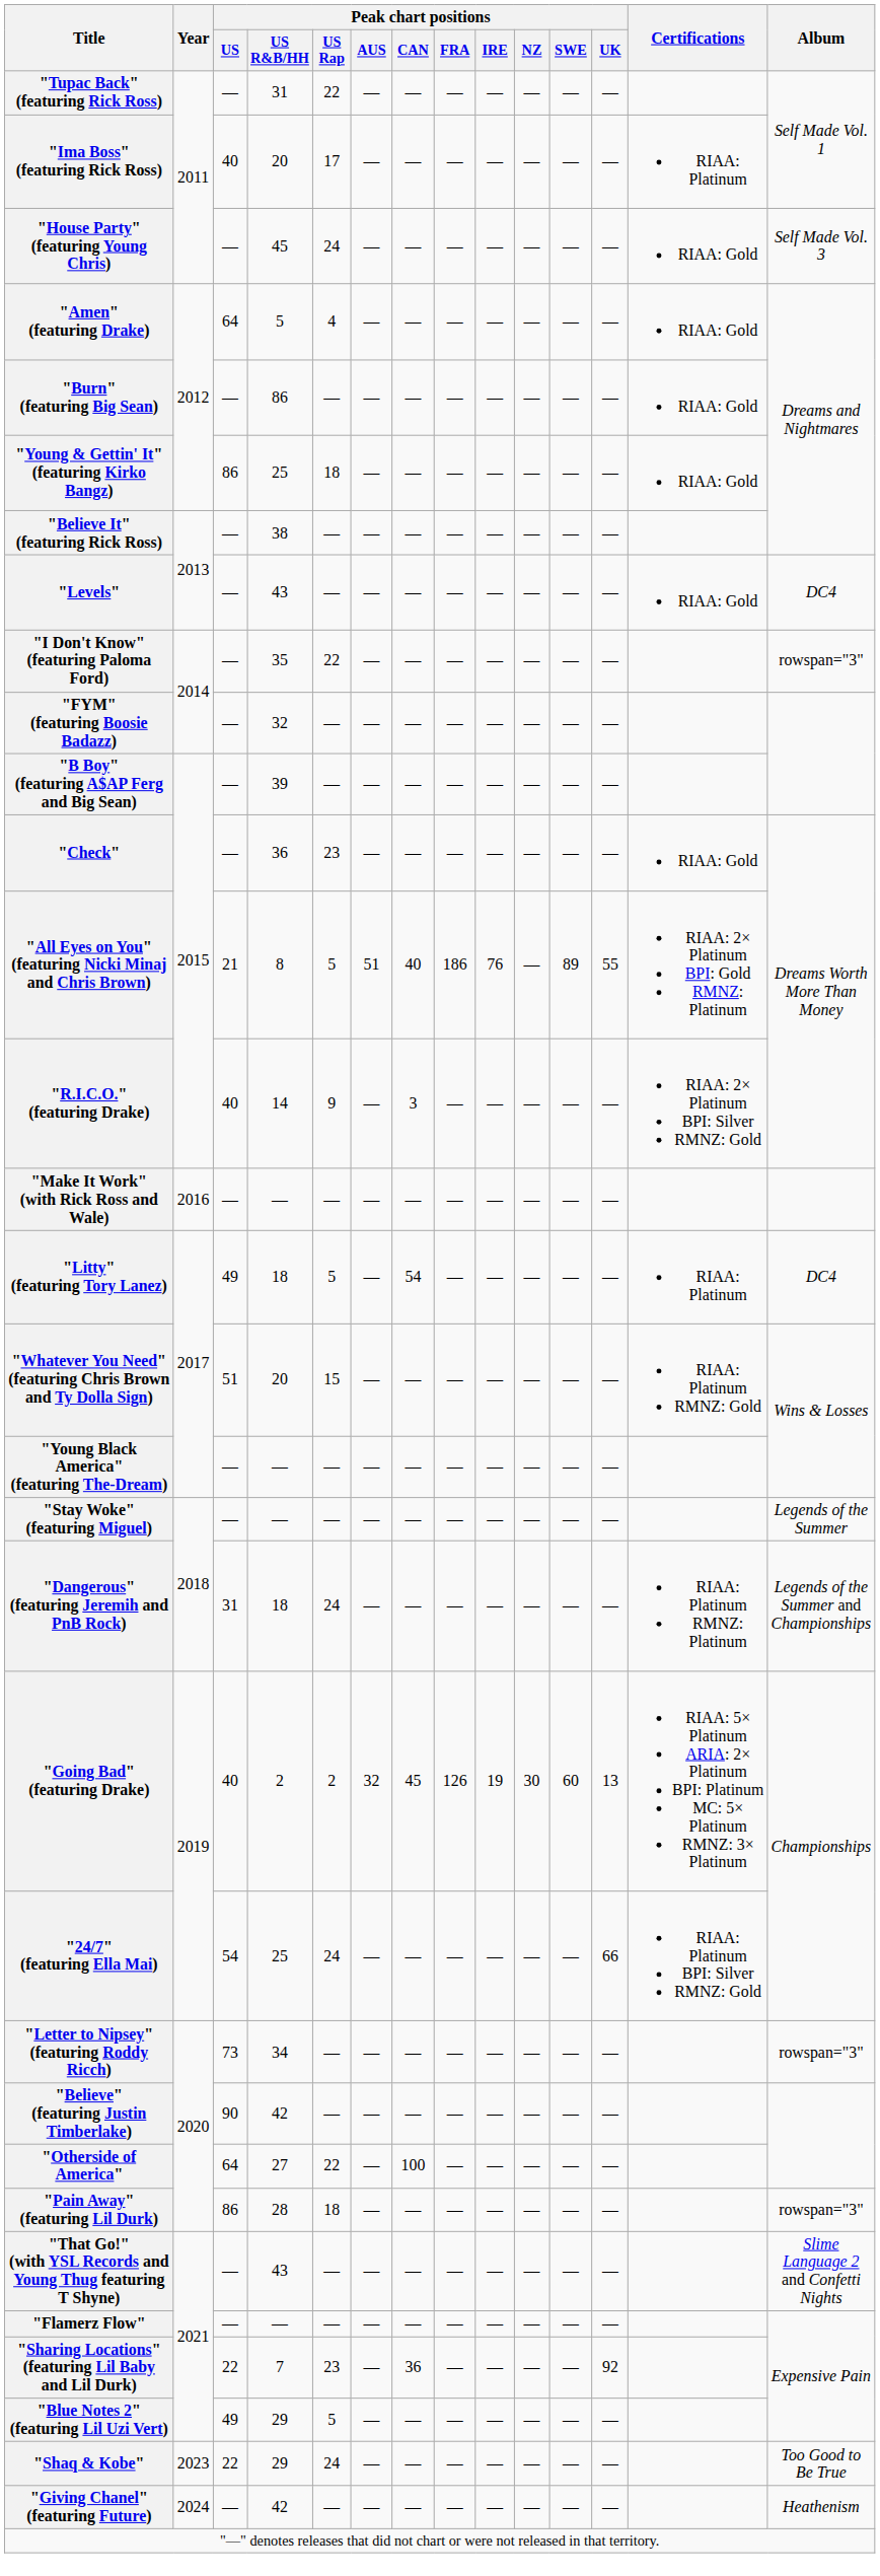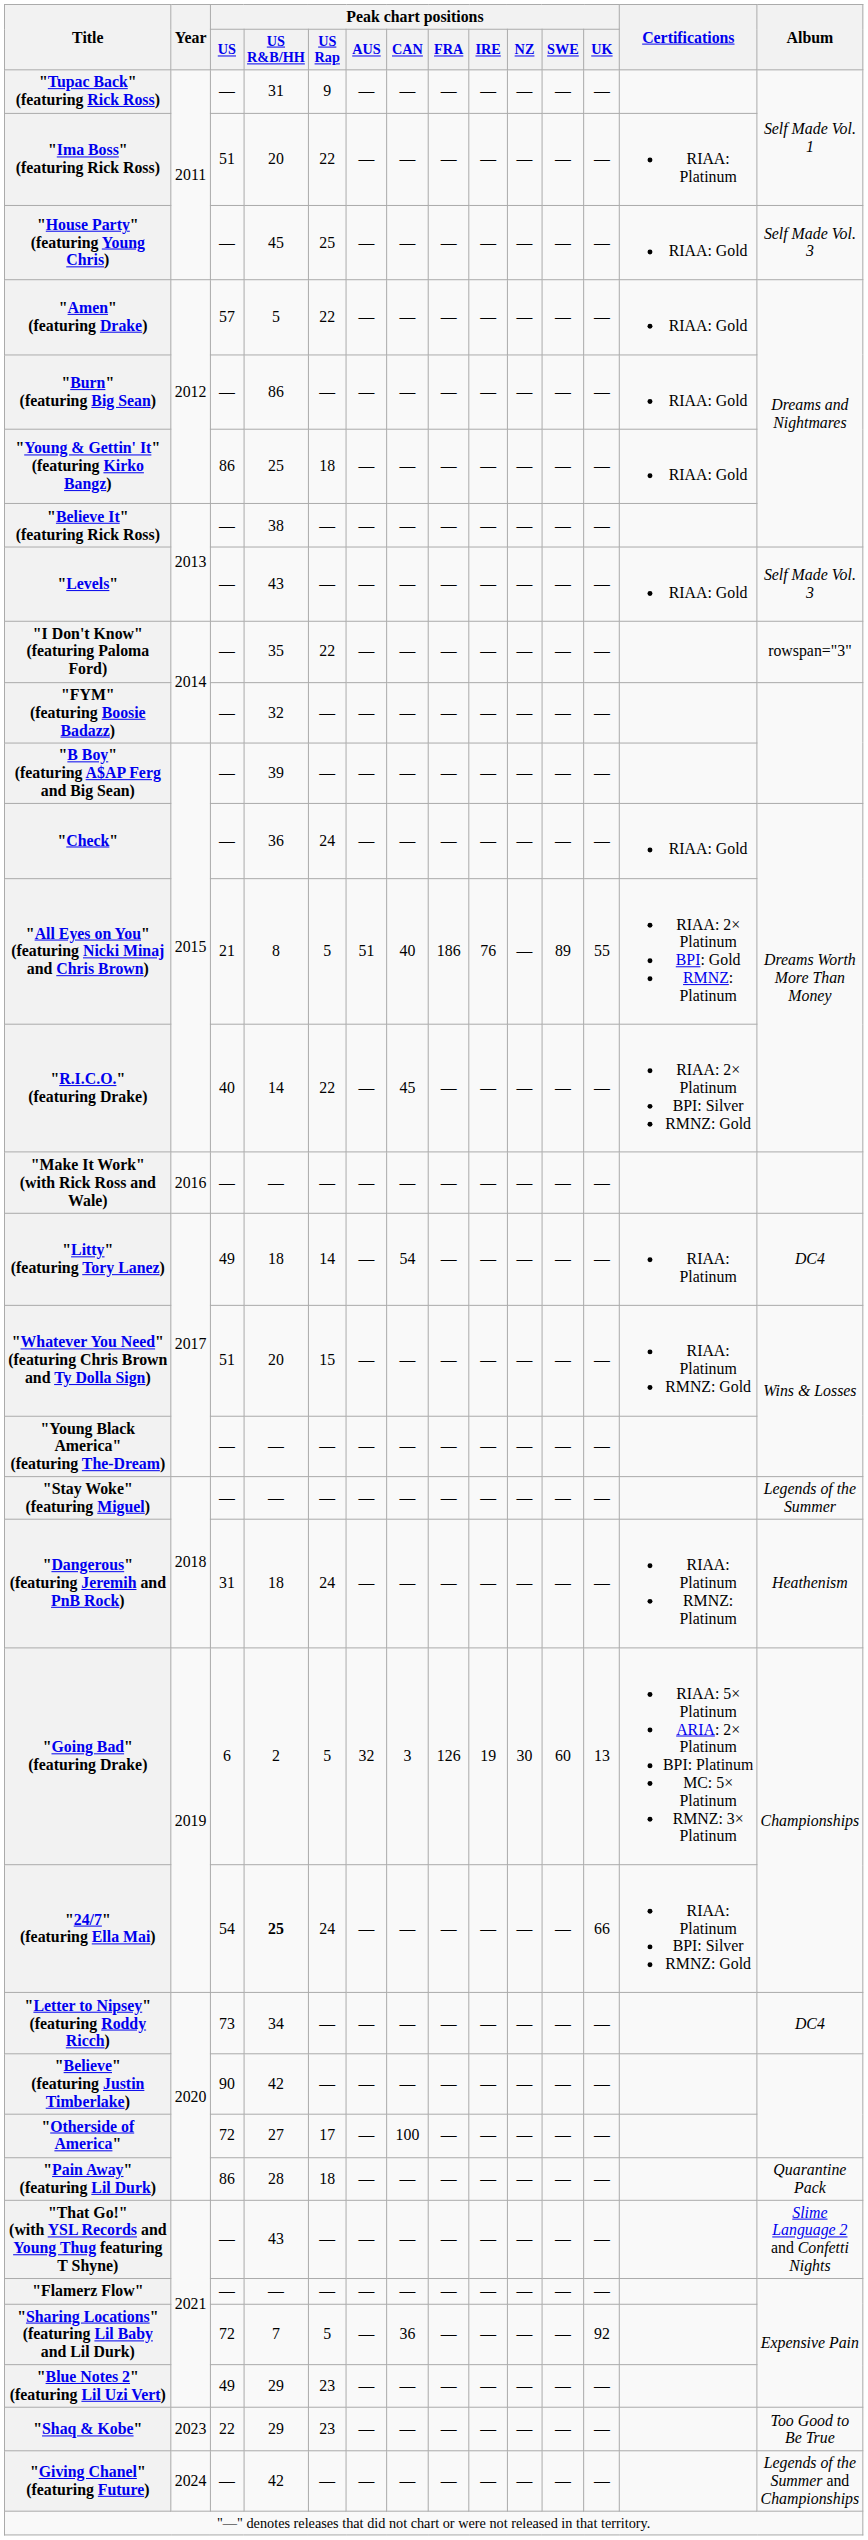"Tupac Back" (featuring Rick Ross) | Peak chart positions / US Rap: 22 -> 9
"Ima Boss" (featuring Rick Ross) | Peak chart positions / US: 40 -> 51
"Ima Boss" (featuring Rick Ross) | Peak chart positions / US Rap: 17 -> 22
"House Party" (featuring Young Chris) | Peak chart positions / US Rap: 24 -> 25
"Amen" (featuring Drake) | Peak chart positions / US: 64 -> 57
"Amen" (featuring Drake) | Peak chart positions / US Rap: 4 -> 22
"Levels" | Album: DC4 -> Self Made Vol. 3
"Check" | Peak chart positions / US Rap: 23 -> 24
"R.I.C.O." (featuring Drake) | Peak chart positions / US Rap: 9 -> 22
"R.I.C.O." (featuring Drake) | Peak chart positions / CAN: 3 -> 45
"Litty" (featuring Tory Lanez) | Peak chart positions / US Rap: 5 -> 14
"Dangerous" (featuring Jeremih and PnB Rock) | Album: Legends of the Summer and Championships -> Heathenism
"Going Bad" (featuring Drake) | Peak chart positions / US: 40 -> 6
"Going Bad" (featuring Drake) | Peak chart positions / US Rap: 2 -> 5
"Going Bad" (featuring Drake) | Peak chart positions / CAN: 45 -> 3
"24/7" (featuring Ella Mai) | Peak chart positions / US R&B/HH: normal -> bold
"Letter to Nipsey" (featuring Roddy Ricch) | Album: rowspan="3" -> DC4
"Otherside of America" | Peak chart positions / US: 64 -> 72
"Otherside of America" | Peak chart positions / US Rap: 22 -> 17
"Pain Away" (featuring Lil Durk) | Album: rowspan="3" -> Quarantine Pack
"Sharing Locations" (featuring Lil Baby and Lil Durk) | Peak chart positions / US: 22 -> 72
"Sharing Locations" (featuring Lil Baby and Lil Durk) | Peak chart positions / US Rap: 23 -> 5
"Blue Notes 2" (featuring Lil Uzi Vert) | Peak chart positions / US Rap: 5 -> 23
"Shaq & Kobe" | Peak chart positions / US Rap: 24 -> 23
"Giving Chanel" (featuring Future) | Album: Heathenism -> Legends of the Summer and Championships
